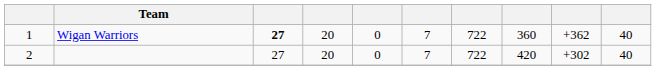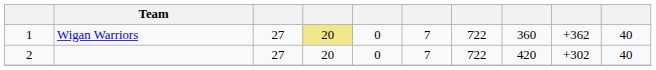Wigan Warriors | column 3: bold -> normal
Wigan Warriors | column 4: no background -> khaki background
